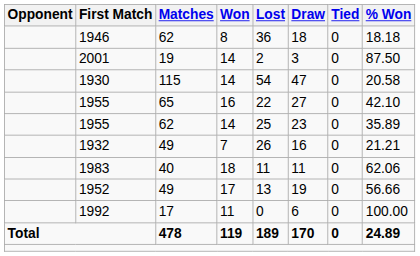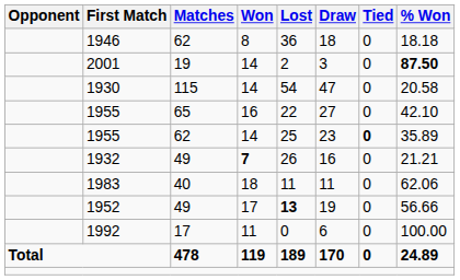2001 | % Won: normal -> bold
1955 / 62 | Tied: normal -> bold
1932 | Won: normal -> bold
1952 | Lost: normal -> bold
